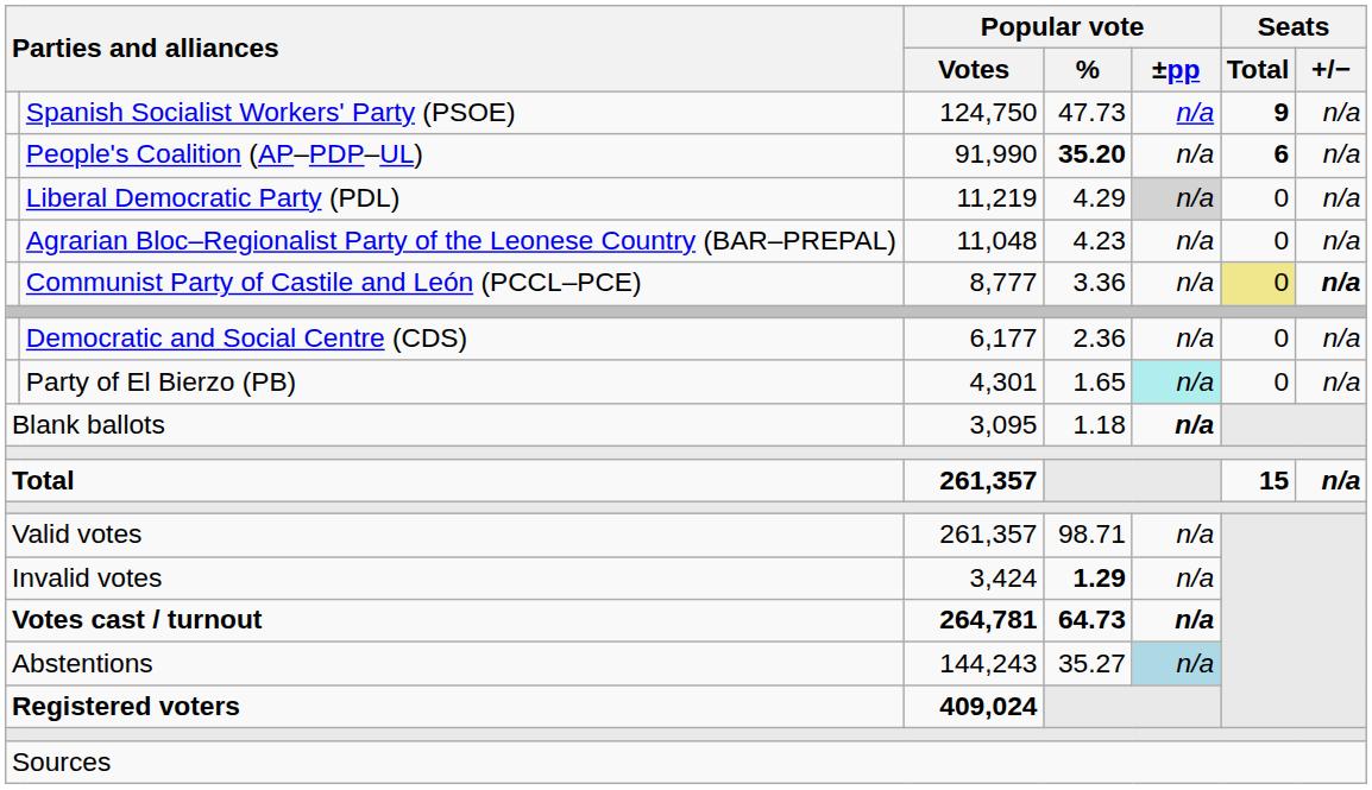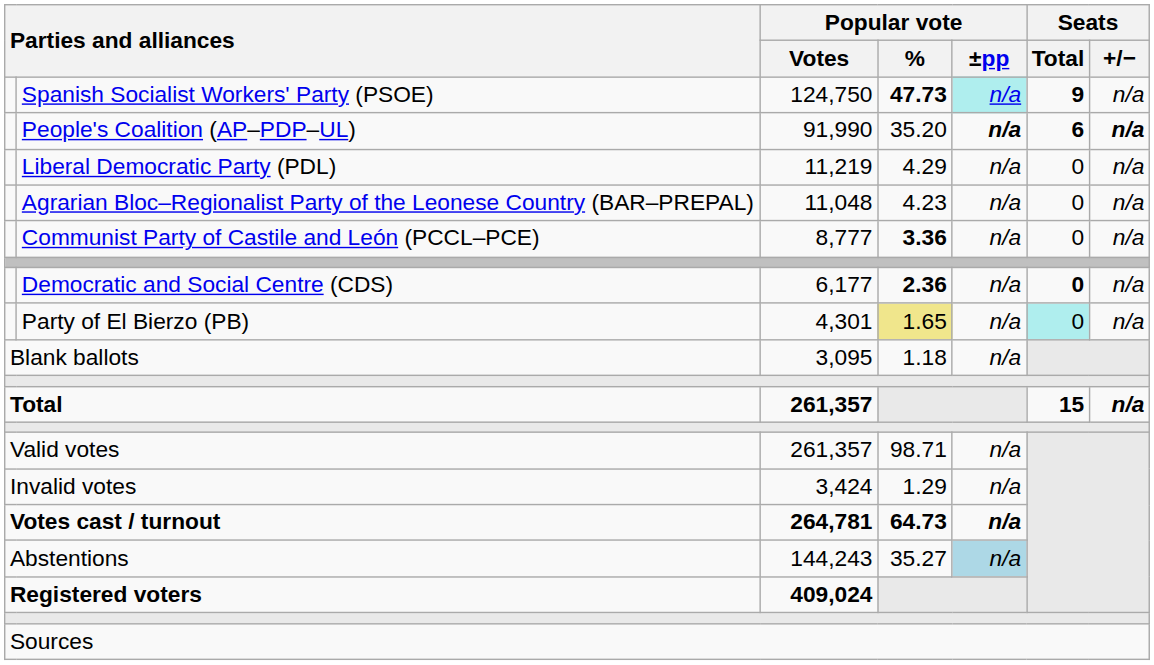Spanish Socialist Workers' Party (PSOE) | Popular vote / %: normal -> bold
Spanish Socialist Workers' Party (PSOE) | Popular vote / ±pp: no background -> paleturquoise background
People's Coalition (AP–PDP–UL) | Popular vote / %: bold -> normal
People's Coalition (AP–PDP–UL) | Popular vote / ±pp: normal -> bold
People's Coalition (AP–PDP–UL) | Seats / +/−: normal -> bold
Liberal Democratic Party (PDL) | Popular vote / ±pp: lightgrey background -> no background
Communist Party of Castile and León (PCCL–PCE) | Popular vote / %: normal -> bold
Communist Party of Castile and León (PCCL–PCE) | Seats / Total: khaki background -> no background
Communist Party of Castile and León (PCCL–PCE) | Seats / +/−: bold -> normal
Democratic and Social Centre (CDS) | Popular vote / %: normal -> bold
Democratic and Social Centre (CDS) | Seats / Total: normal -> bold
Party of El Bierzo (PB) | Popular vote / %: no background -> khaki background
Party of El Bierzo (PB) | Popular vote / ±pp: paleturquoise background -> no background
Party of El Bierzo (PB) | Seats / Total: no background -> paleturquoise background
Blank ballots | Popular vote / ±pp: bold -> normal
Invalid votes | Popular vote / %: bold -> normal
